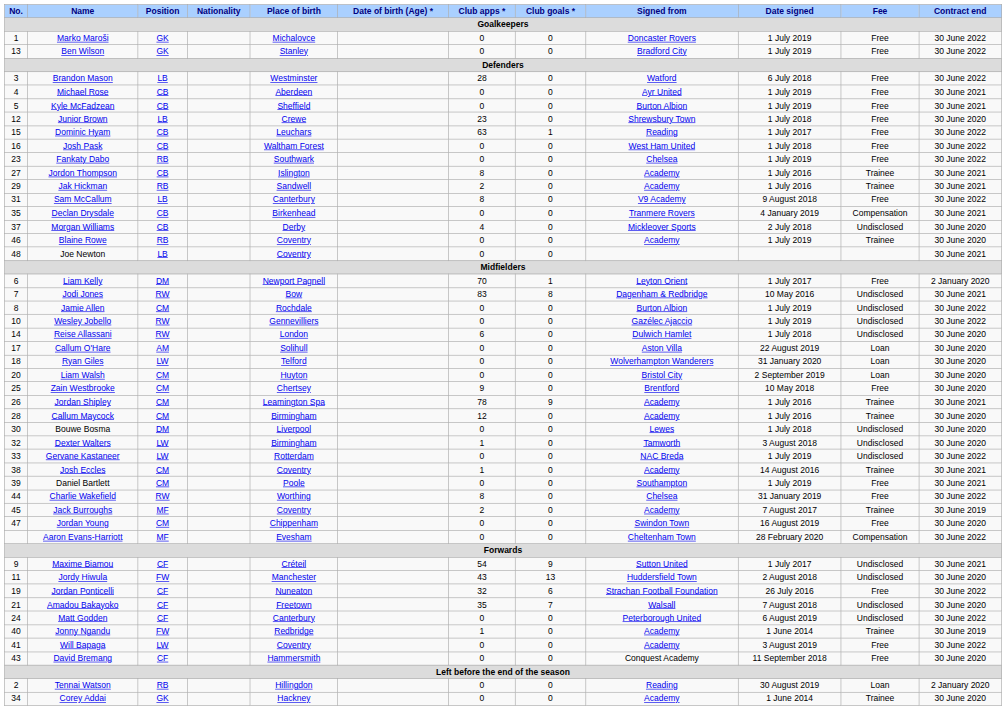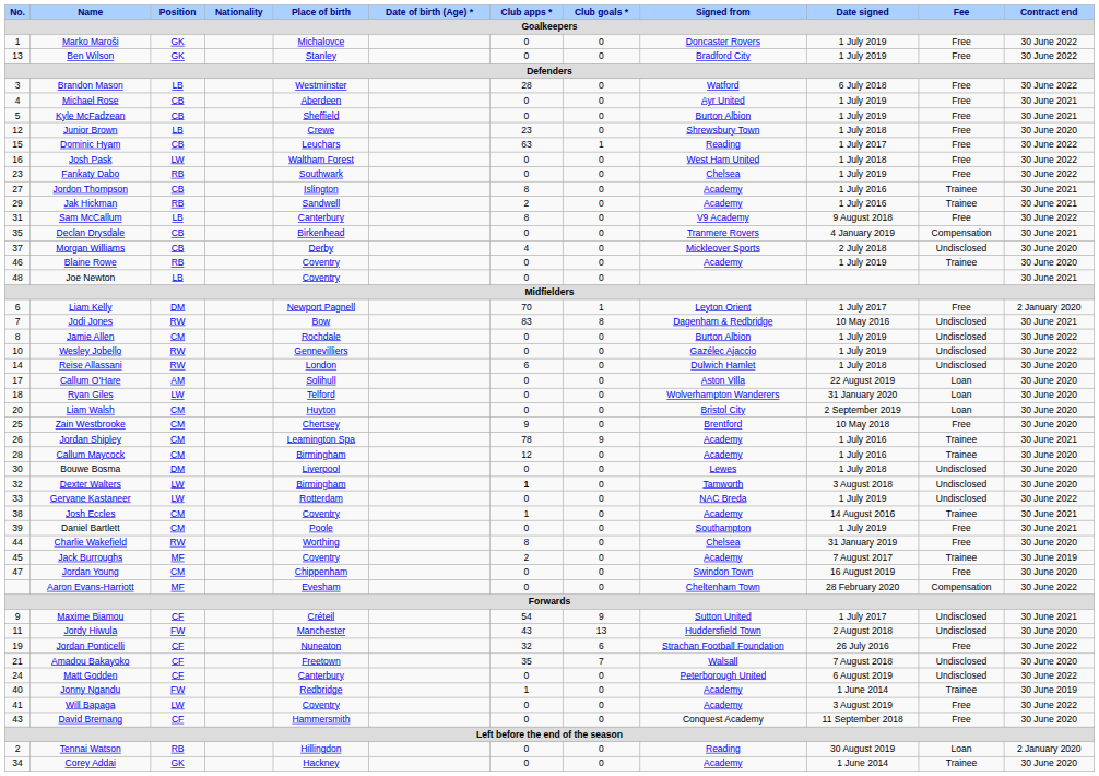Josh Pask | Position: CB -> LW
Dexter Walters | Club apps *: normal -> bold
Charlie Wakefield | Contract end: 30 June 2022 -> 30 June 2020
